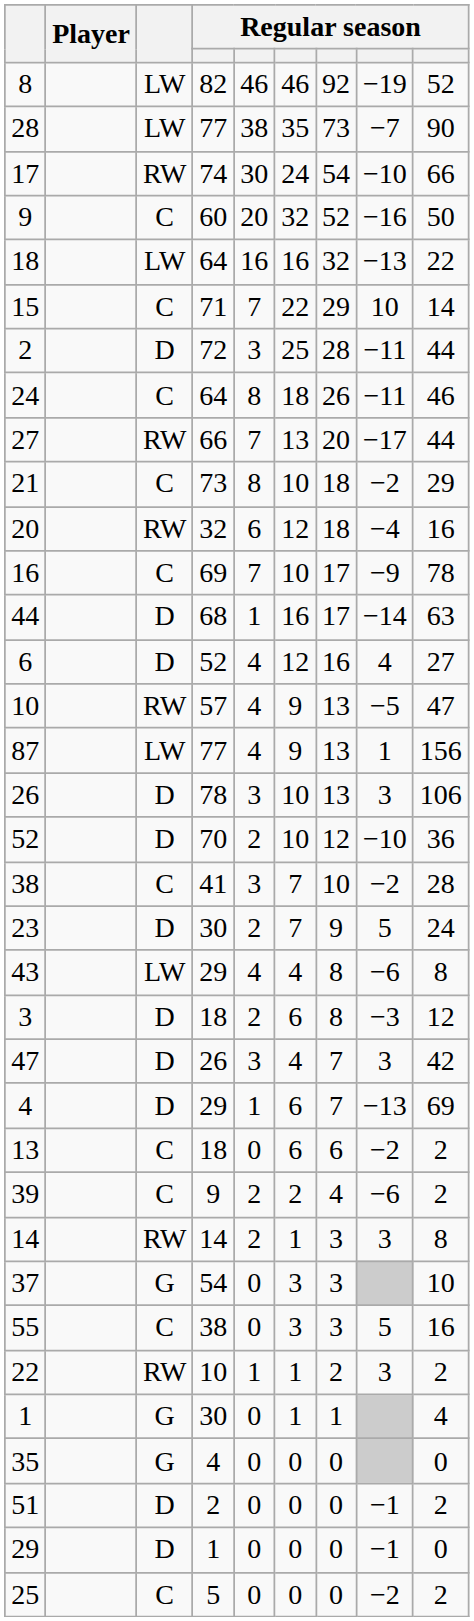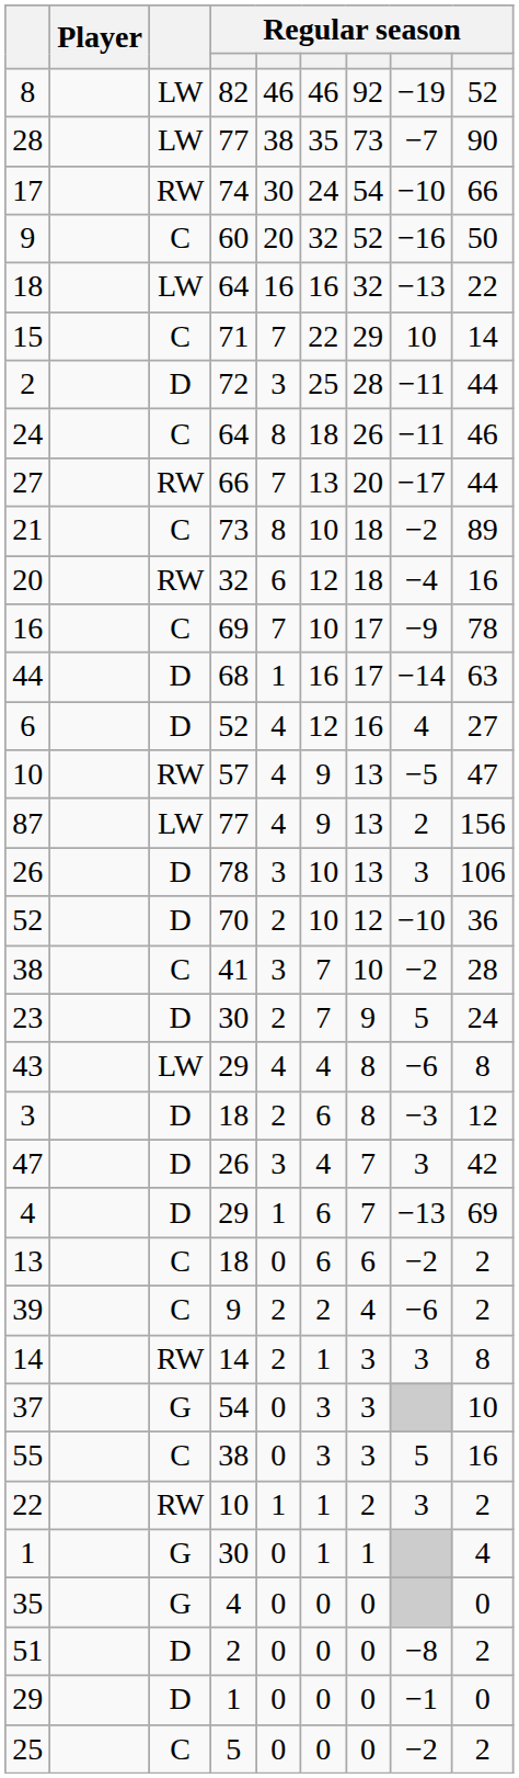21 | column 9: 29 -> 89
87 | column 8: 1 -> 2
51 | column 8: −1 -> −8
